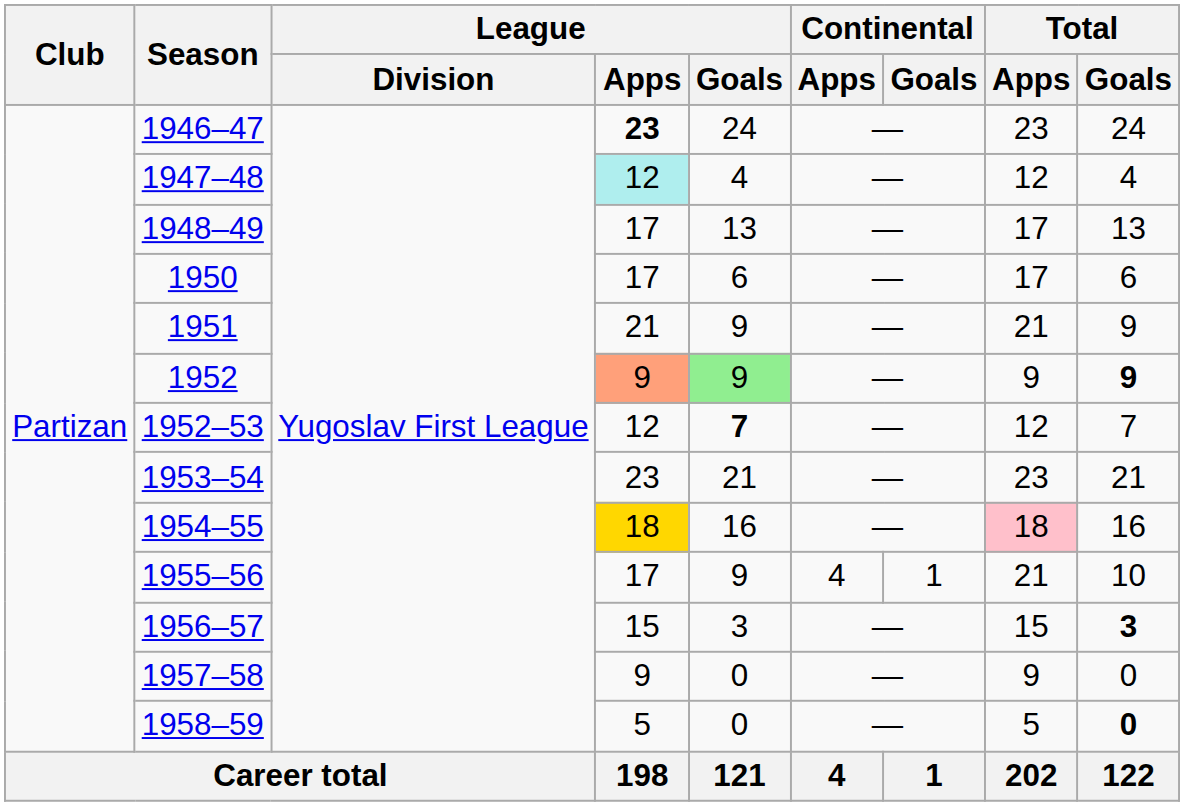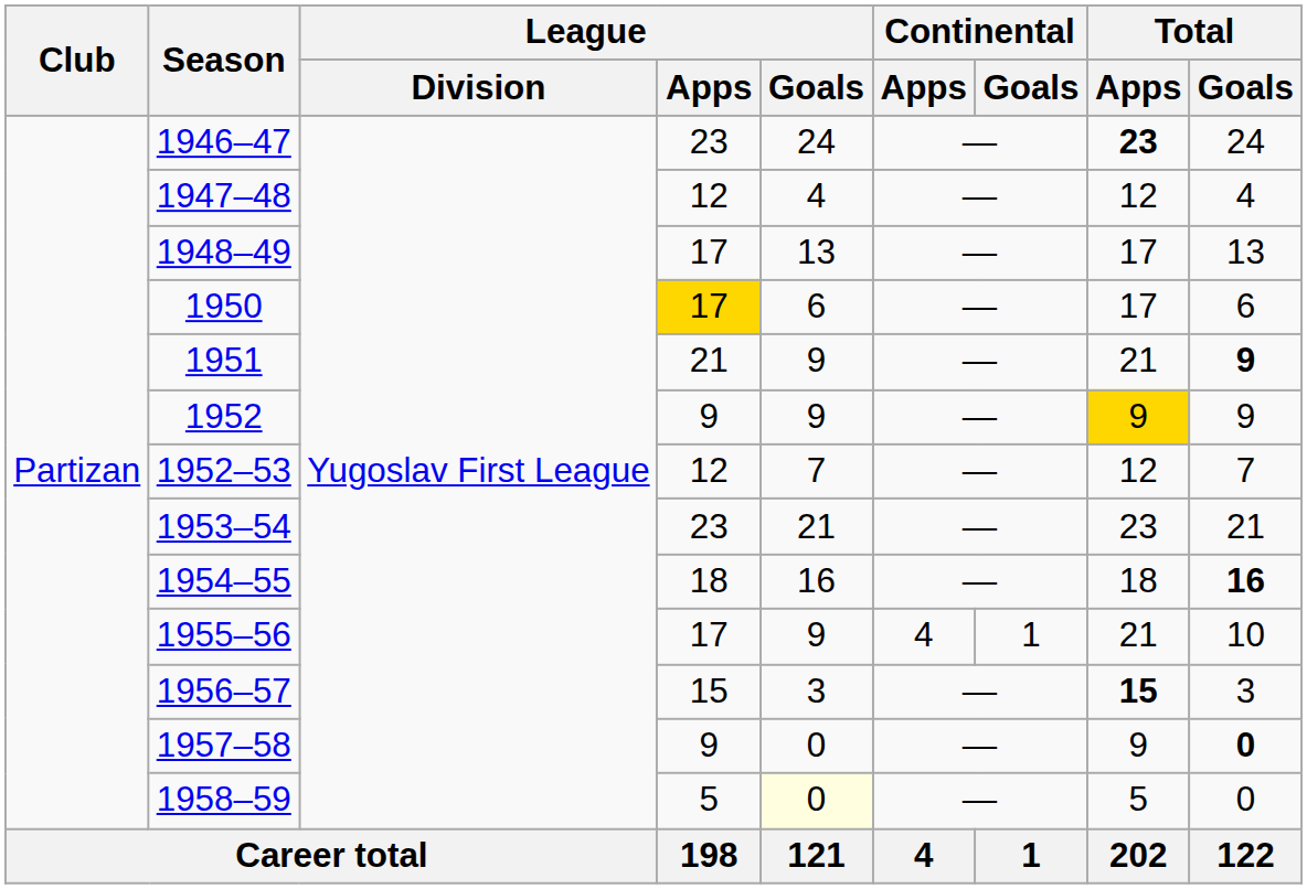1946–47 | League / Apps: bold -> normal
1946–47 | Total / Apps: normal -> bold
1947–48 | League / Apps: paleturquoise background -> no background
1950 | League / Apps: no background -> gold background
1951 | Total / Goals: normal -> bold
1952 | League / Apps: lightsalmon background -> no background
1952 | League / Goals: lightgreen background -> no background
1952 | Total / Apps: no background -> gold background
1952 | Total / Goals: bold -> normal
1952–53 | League / Goals: bold -> normal
1954–55 | League / Apps: gold background -> no background
1954–55 | Total / Apps: pink background -> no background
1954–55 | Total / Goals: normal -> bold
1956–57 | Total / Apps: normal -> bold
1956–57 | Total / Goals: bold -> normal
1957–58 | Total / Goals: normal -> bold
1958–59 | League / Goals: no background -> lightyellow background
1958–59 | Total / Goals: bold -> normal
